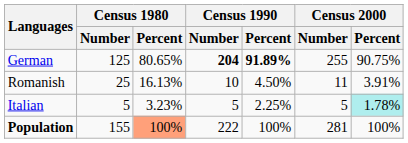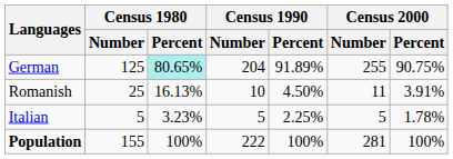German | Census 1980 / Percent: no background -> paleturquoise background
German | Census 1990 / Number: bold -> normal
German | Census 1990 / Percent: bold -> normal
Italian | Census 2000 / Percent: paleturquoise background -> no background
Population | Census 1980 / Percent: lightsalmon background -> no background
